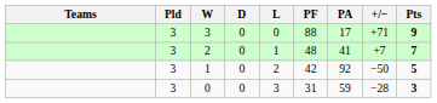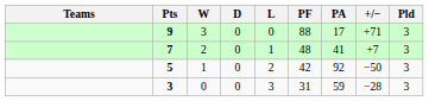columns swapped: Pld <-> Pts
